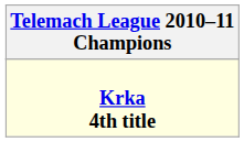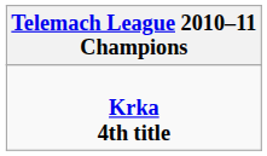row 2 | column 1: lightyellow background -> no background
